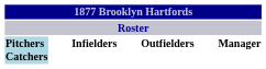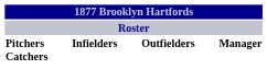Pitchers Catchers | column 1: lightblue background -> no background
